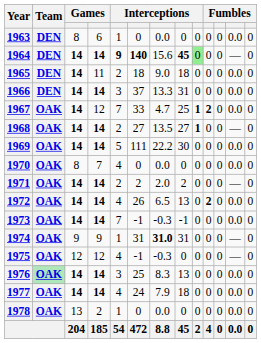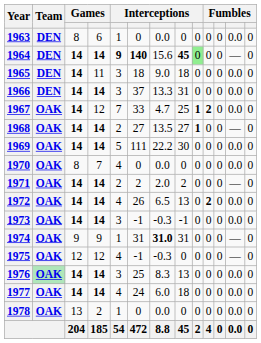1965 | column 5: 2 -> 3
1973 | column 5: 7 -> 3
1977 | column 7: 7.9 -> 6.0
